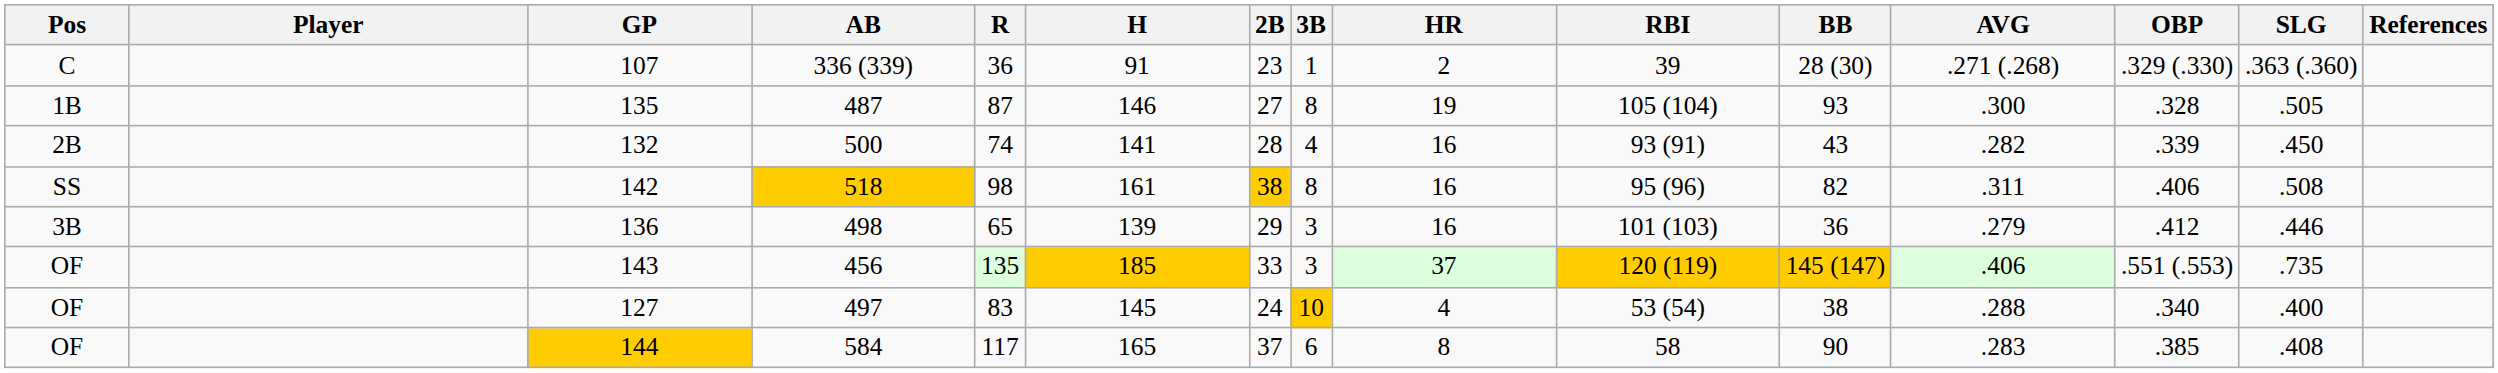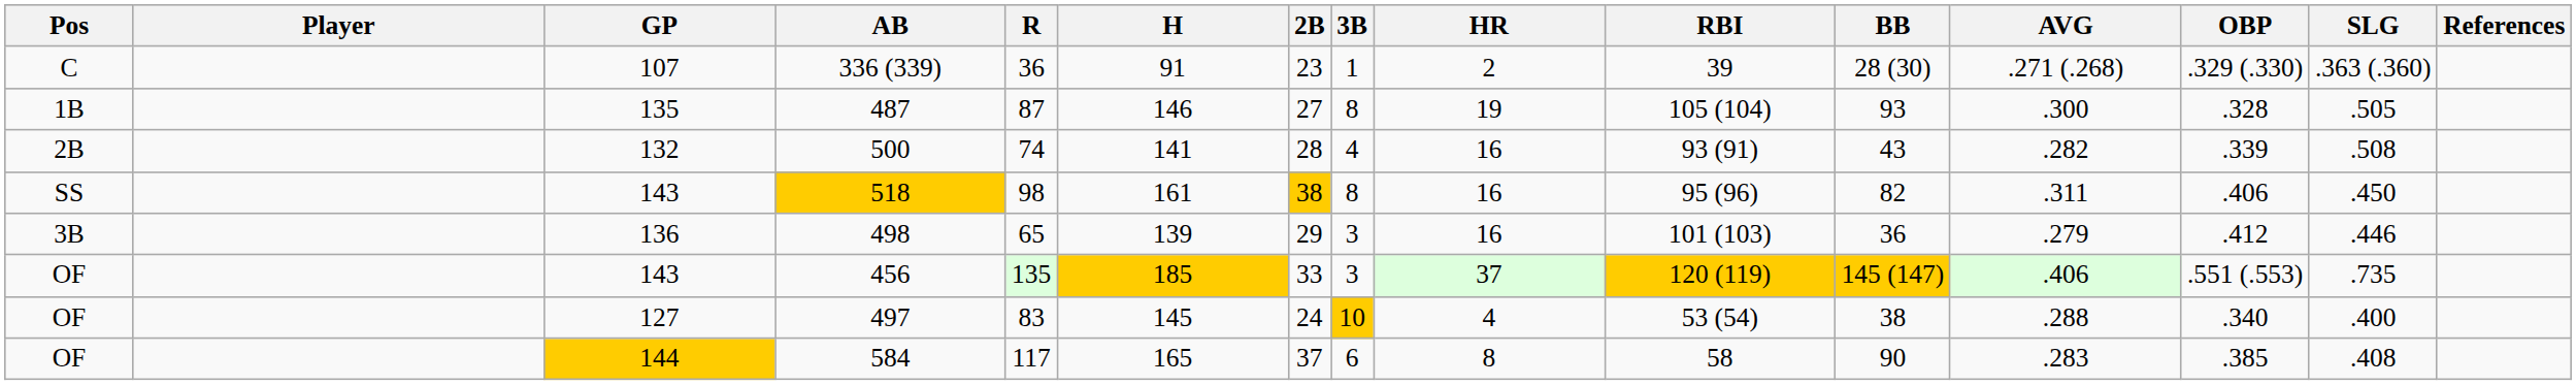500 | SLG: .450 -> .508
518 | GP: 142 -> 143
518 | SLG: .508 -> .450
